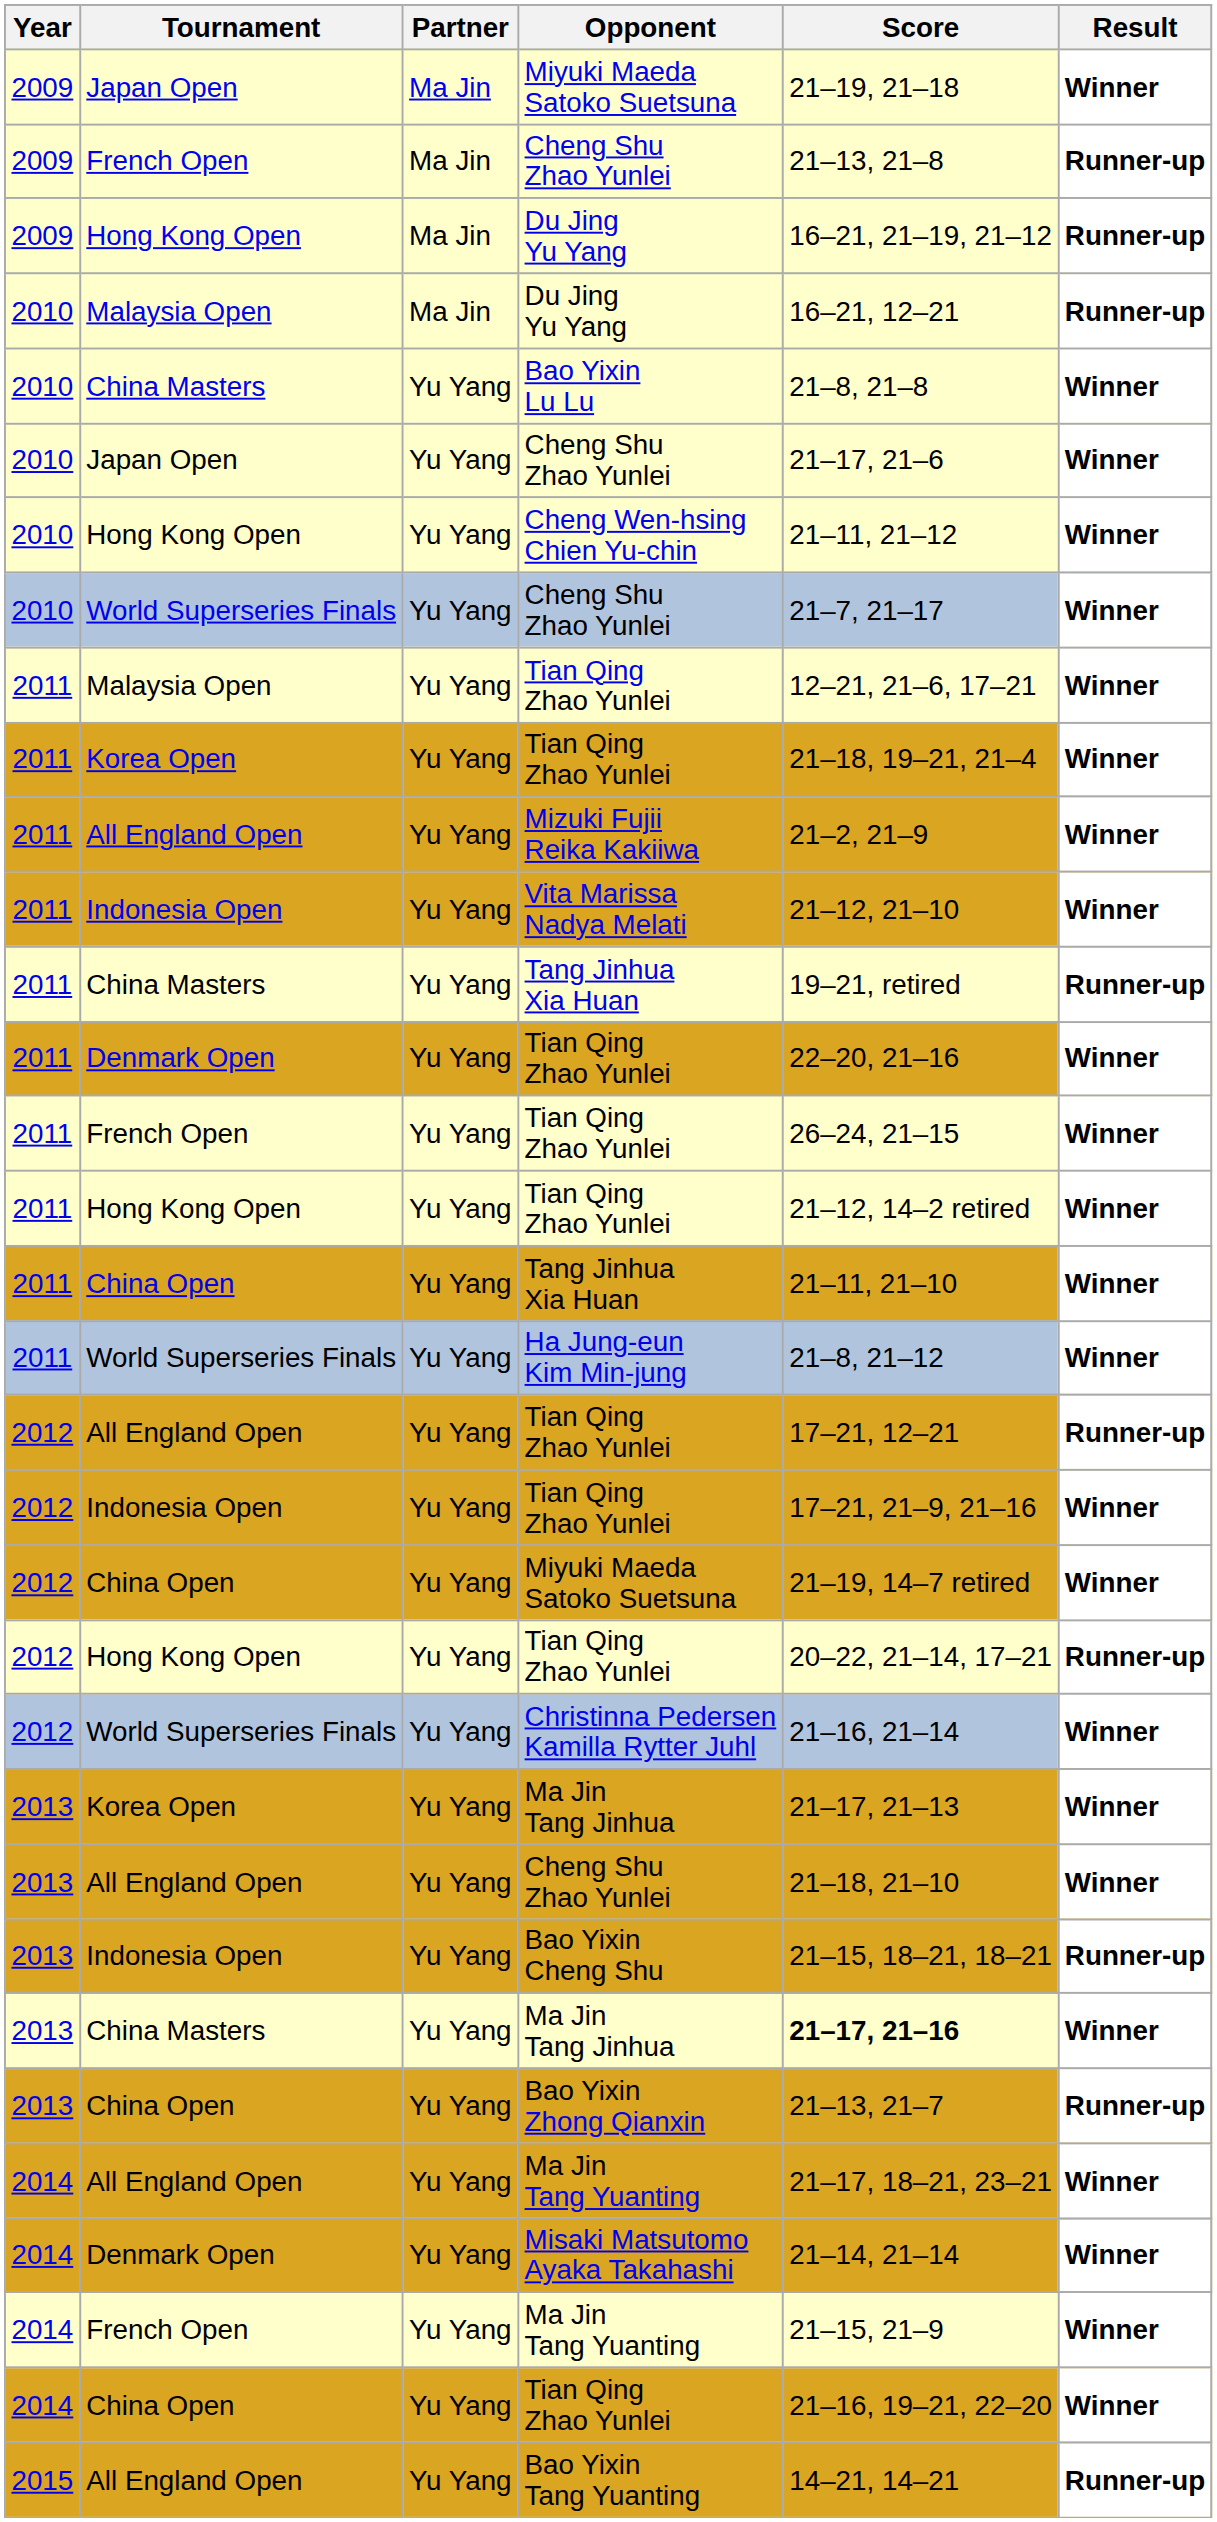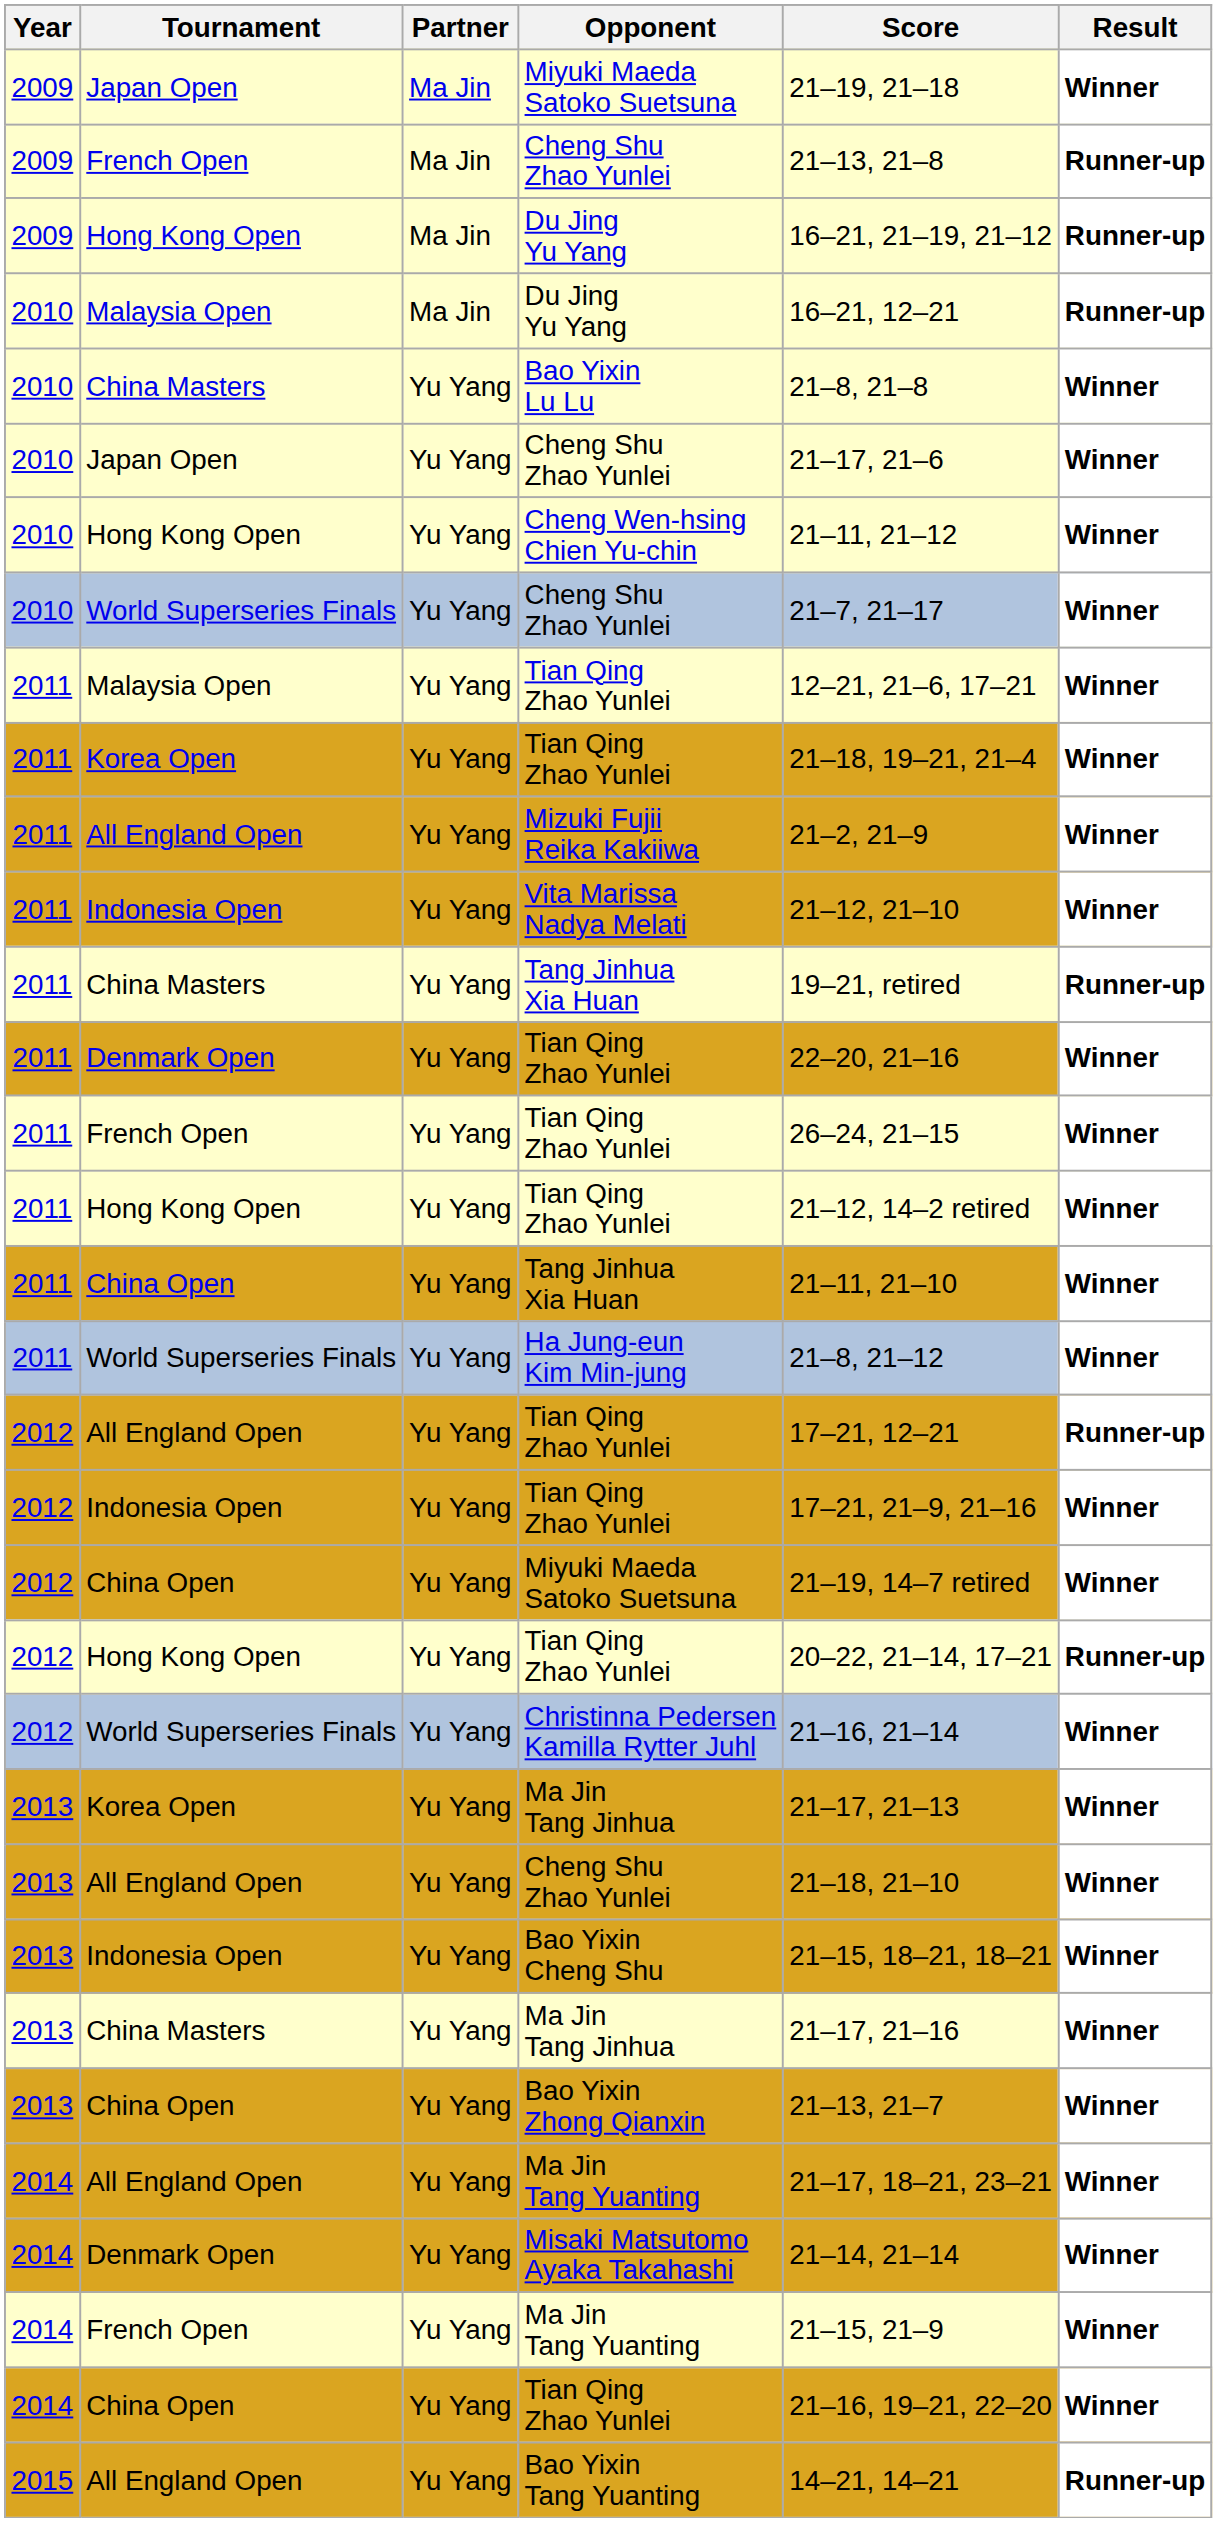Bao Yixin Cheng Shu | Result: Runner-up -> Winner
China Masters / Ma Jin Tang Jinhua | Score: bold -> normal
Bao Yixin Zhong Qianxin | Result: Runner-up -> Winner
